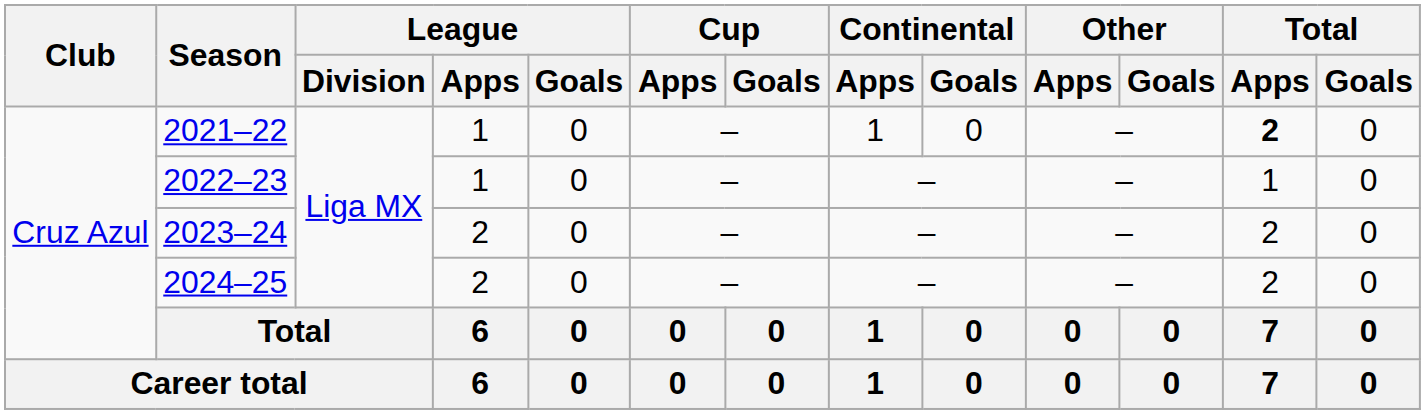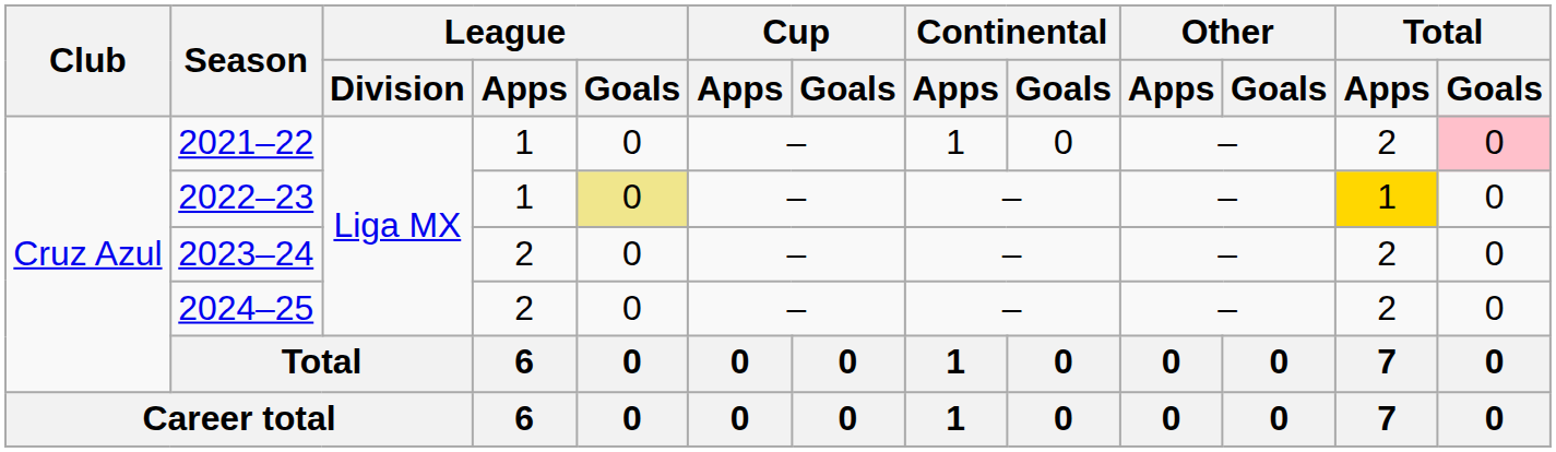2021–22 | Total / Apps: bold -> normal
2021–22 | Total / Goals: no background -> pink background
2022–23 | League / Goals: no background -> khaki background
2022–23 | Total / Apps: no background -> gold background
